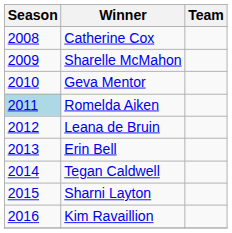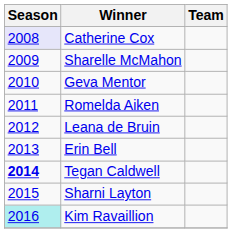Catherine Cox | Season: no background -> lavender background
Romelda Aiken | Season: lightblue background -> no background
Tegan Caldwell | Season: normal -> bold
Kim Ravaillion | Season: no background -> paleturquoise background
